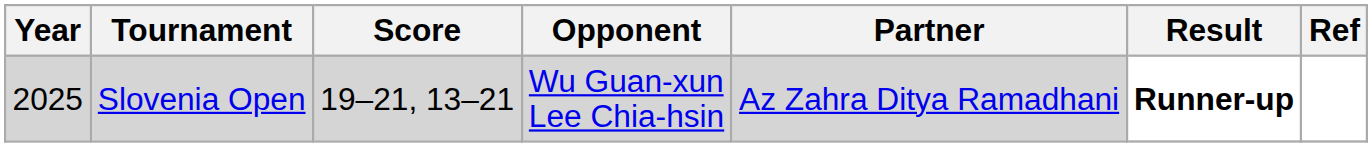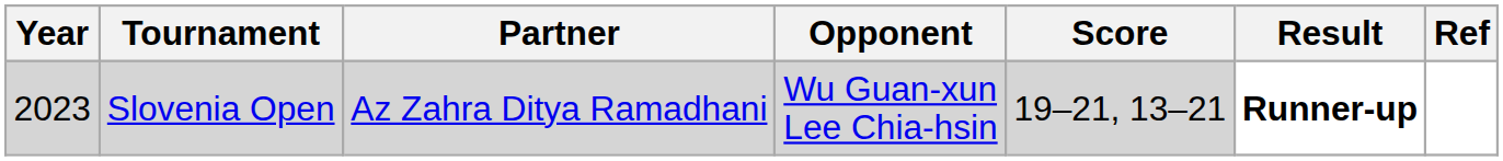columns swapped: Partner <-> Score
Slovenia Open | Year: 2025 -> 2023
